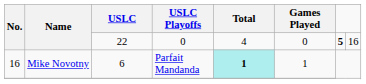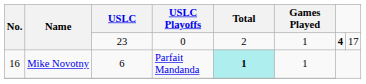row 2 | USLC: 22 -> 23
row 2 | Total: 4 -> 2
row 2 | Games Played: 0 -> 1
row 2 | column 7: 5 -> 4
row 2 | column 8: 16 -> 17
